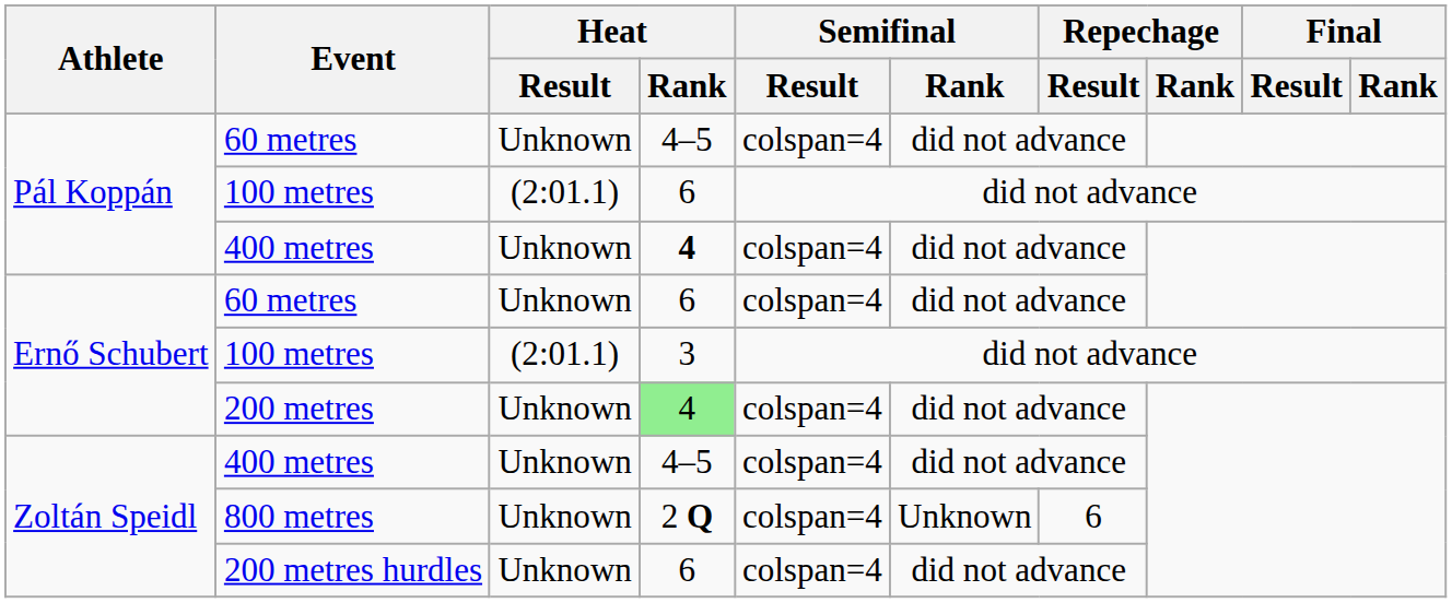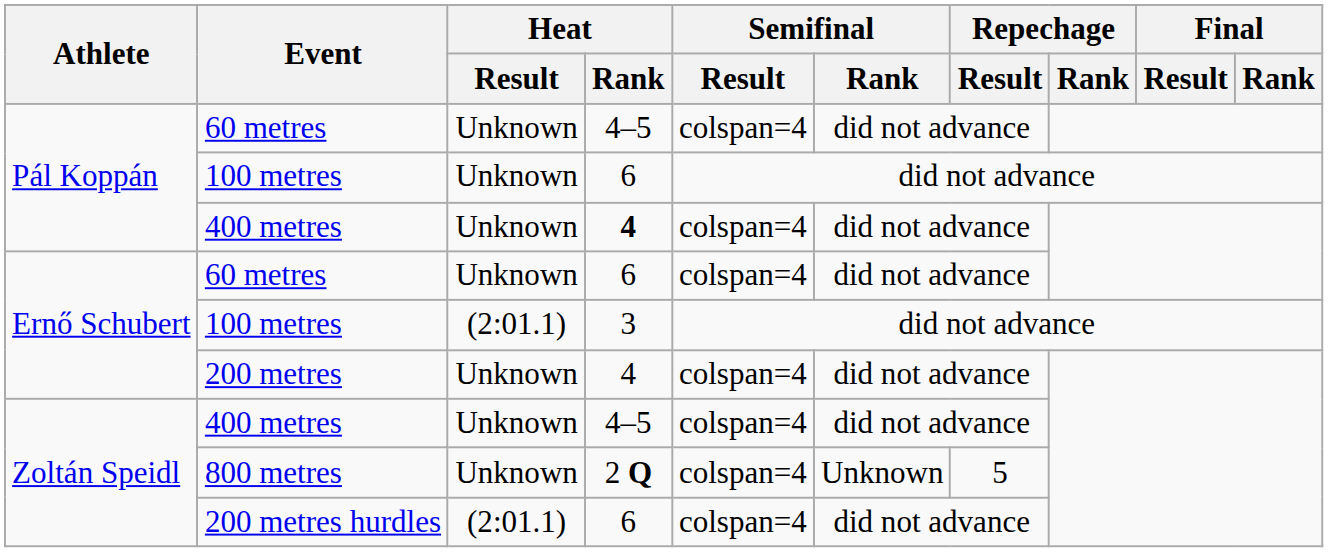Pál Koppán / 100 metres | Heat / Result: (2:01.1) -> Unknown
200 metres | Heat / Rank: lightgreen background -> no background
800 metres | Repechage / Result: 6 -> 5
200 metres hurdles | Heat / Result: Unknown -> (2:01.1)
